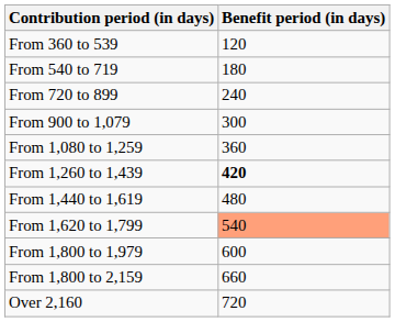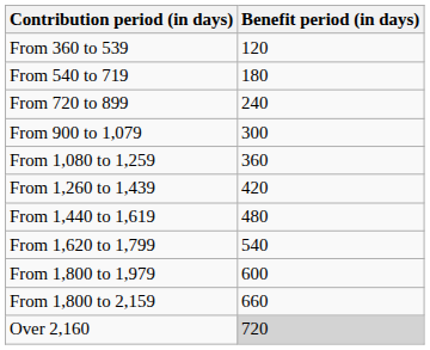From 1,260 to 1,439 | Benefit period (in days): bold -> normal
From 1,620 to 1,799 | Benefit period (in days): lightsalmon background -> no background
Over 2,160 | Benefit period (in days): no background -> lightgrey background
